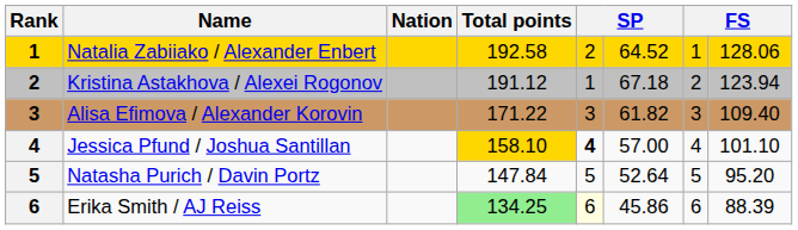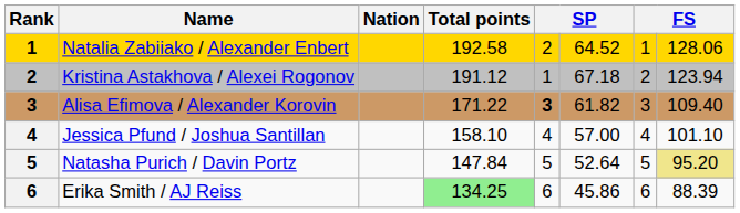Alisa Efimova / Alexander Korovin | column 5: normal -> bold
Jessica Pfund / Joshua Santillan | Total points: gold background -> no background
Jessica Pfund / Joshua Santillan | column 5: bold -> normal
Natasha Purich / Davin Portz | column 8: no background -> khaki background
Erika Smith / AJ Reiss | column 5: lightyellow background -> no background
